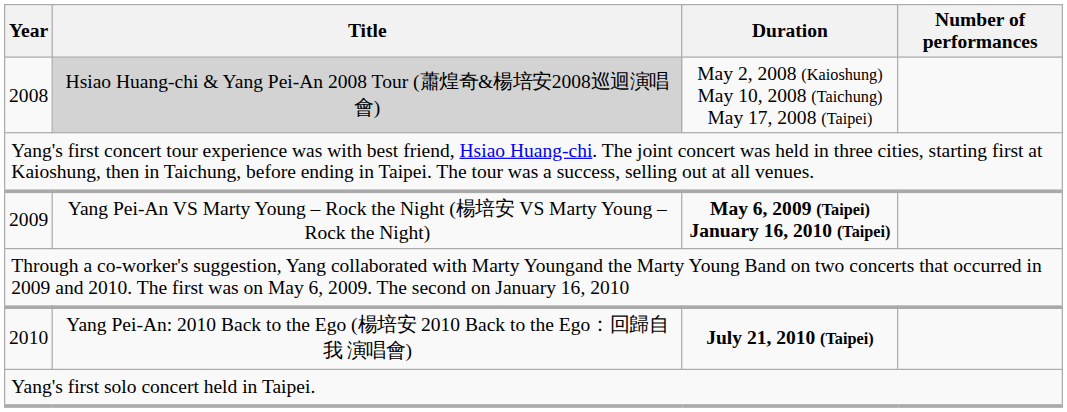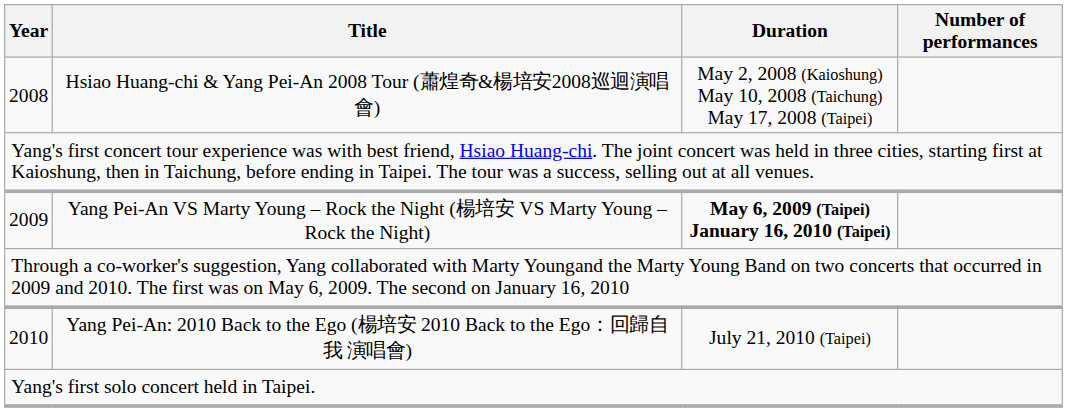2008 | Title: lightgrey background -> no background
2010 | Duration: bold -> normal
